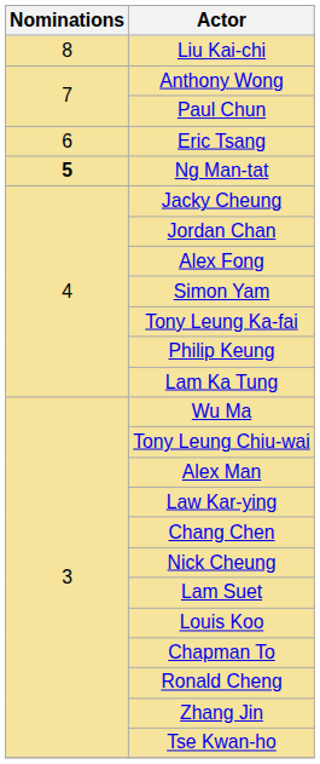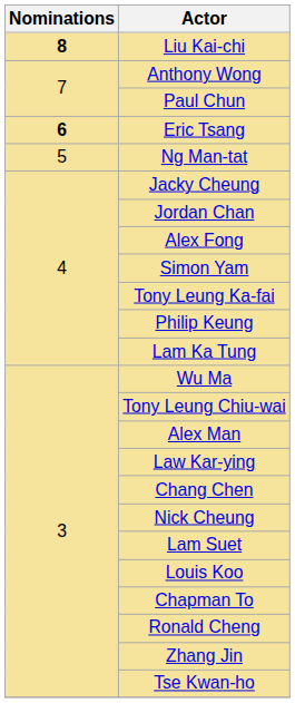Liu Kai-chi | Nominations: normal -> bold
Eric Tsang | Nominations: normal -> bold
Ng Man-tat | Nominations: bold -> normal
